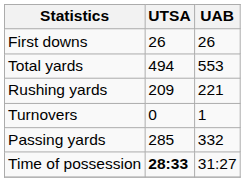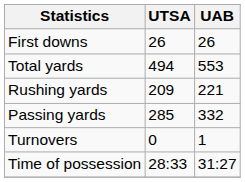rows swapped: Passing yards <-> Turnovers
Time of possession | UTSA: bold -> normal
